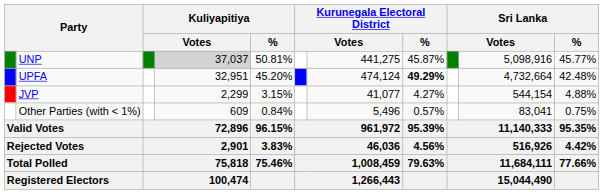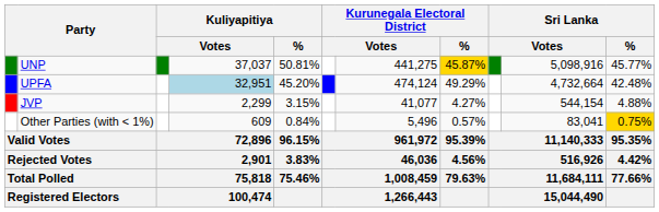UNP | column 4: lightgrey background -> no background
UNP | Kurunegala Electoral District / %: no background -> gold background
UPFA | column 4: no background -> lightblue background
UPFA | Kurunegala Electoral District / %: bold -> normal
Other Parties (with < 1%) | Sri Lanka / %: no background -> gold background
